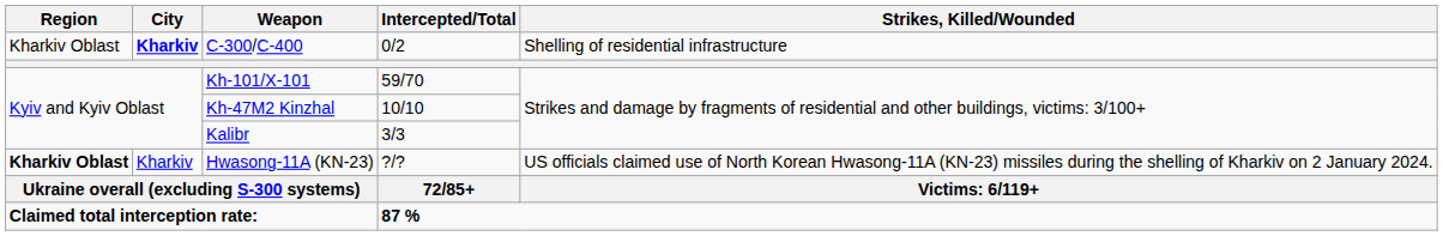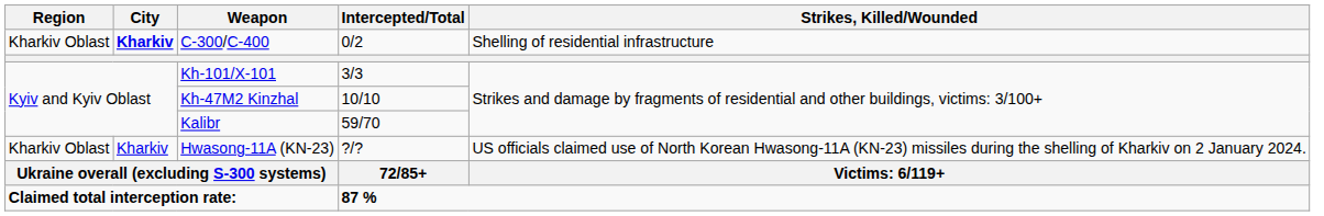Kh-101/X-101 | Intercepted/Total: 59/70 -> 3/3
Kalibr | Intercepted/Total: 3/3 -> 59/70
Hwasong-11A (KN-23) | Region: bold -> normal
